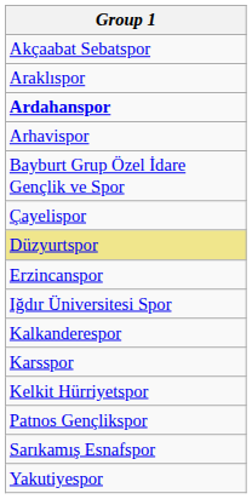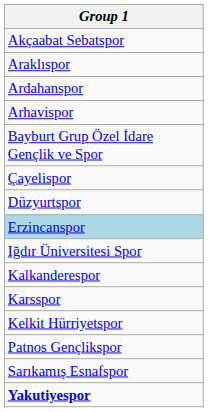row 4 | column 1: bold -> normal
row 8 | column 1: khaki background -> no background
row 9 | column 1: no background -> lightblue background
row 16 | column 1: normal -> bold
